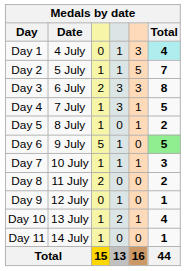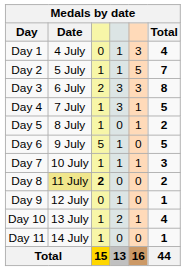Day 1 | Total: paleturquoise background -> no background
Day 6 | Total: lightgreen background -> no background
Day 8 | Date: no background -> khaki background
Day 8 | column 3: normal -> bold
